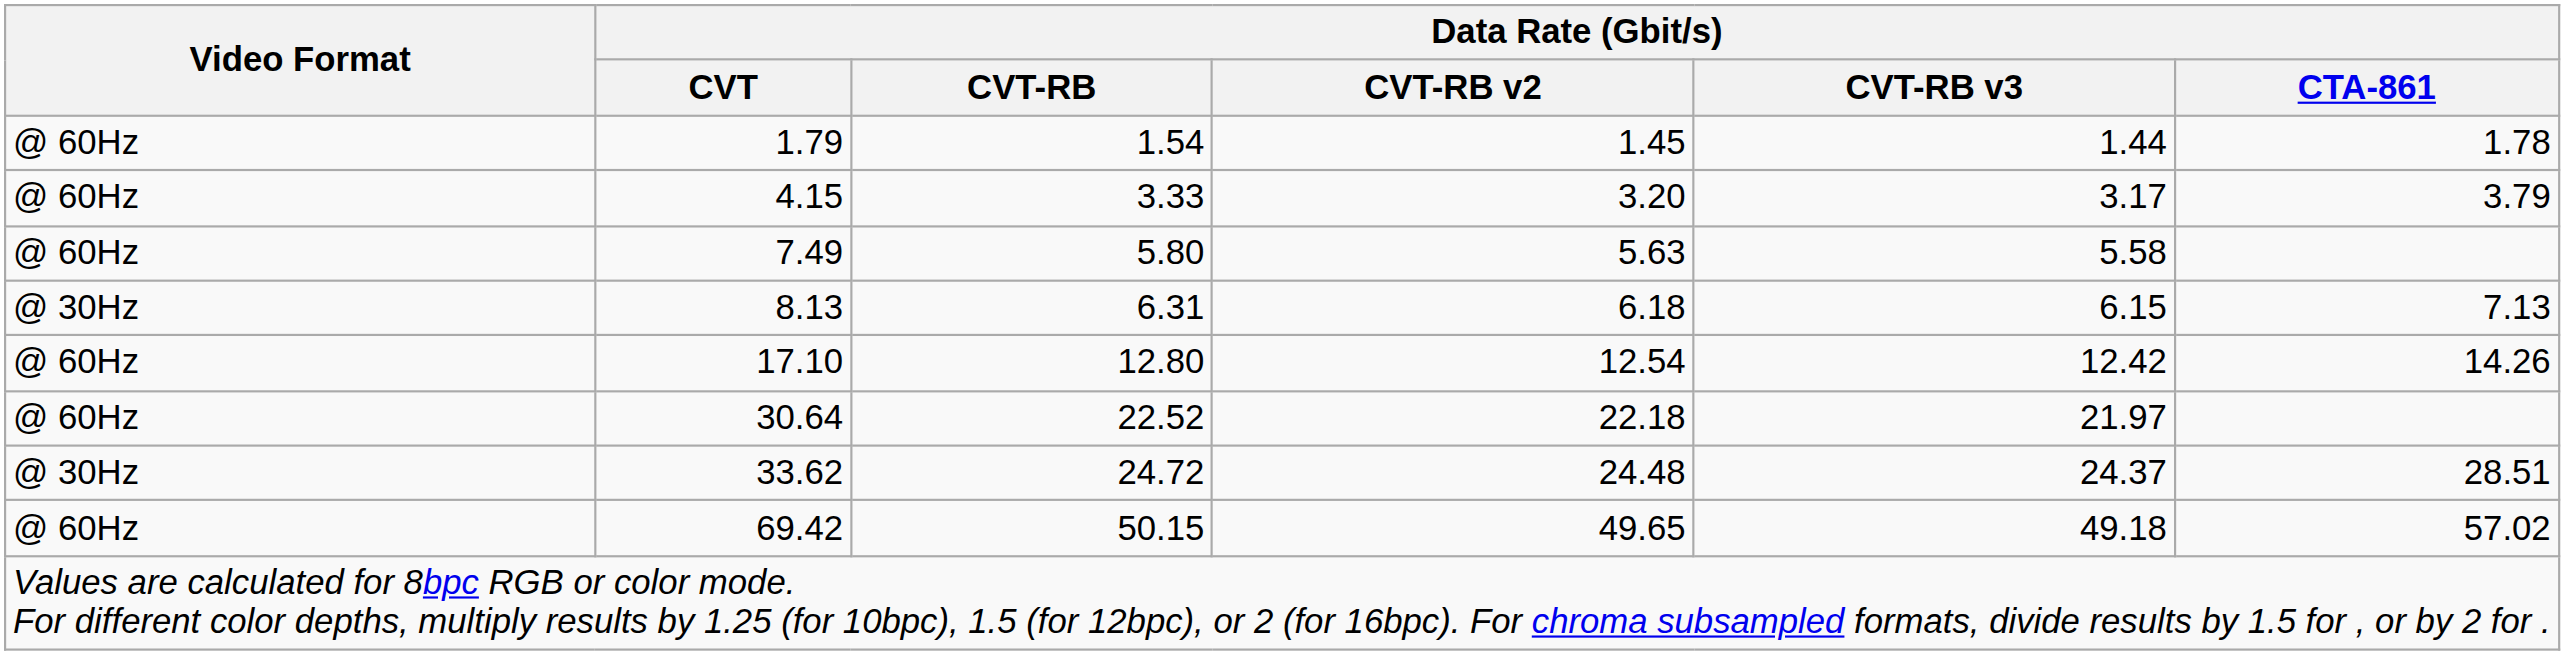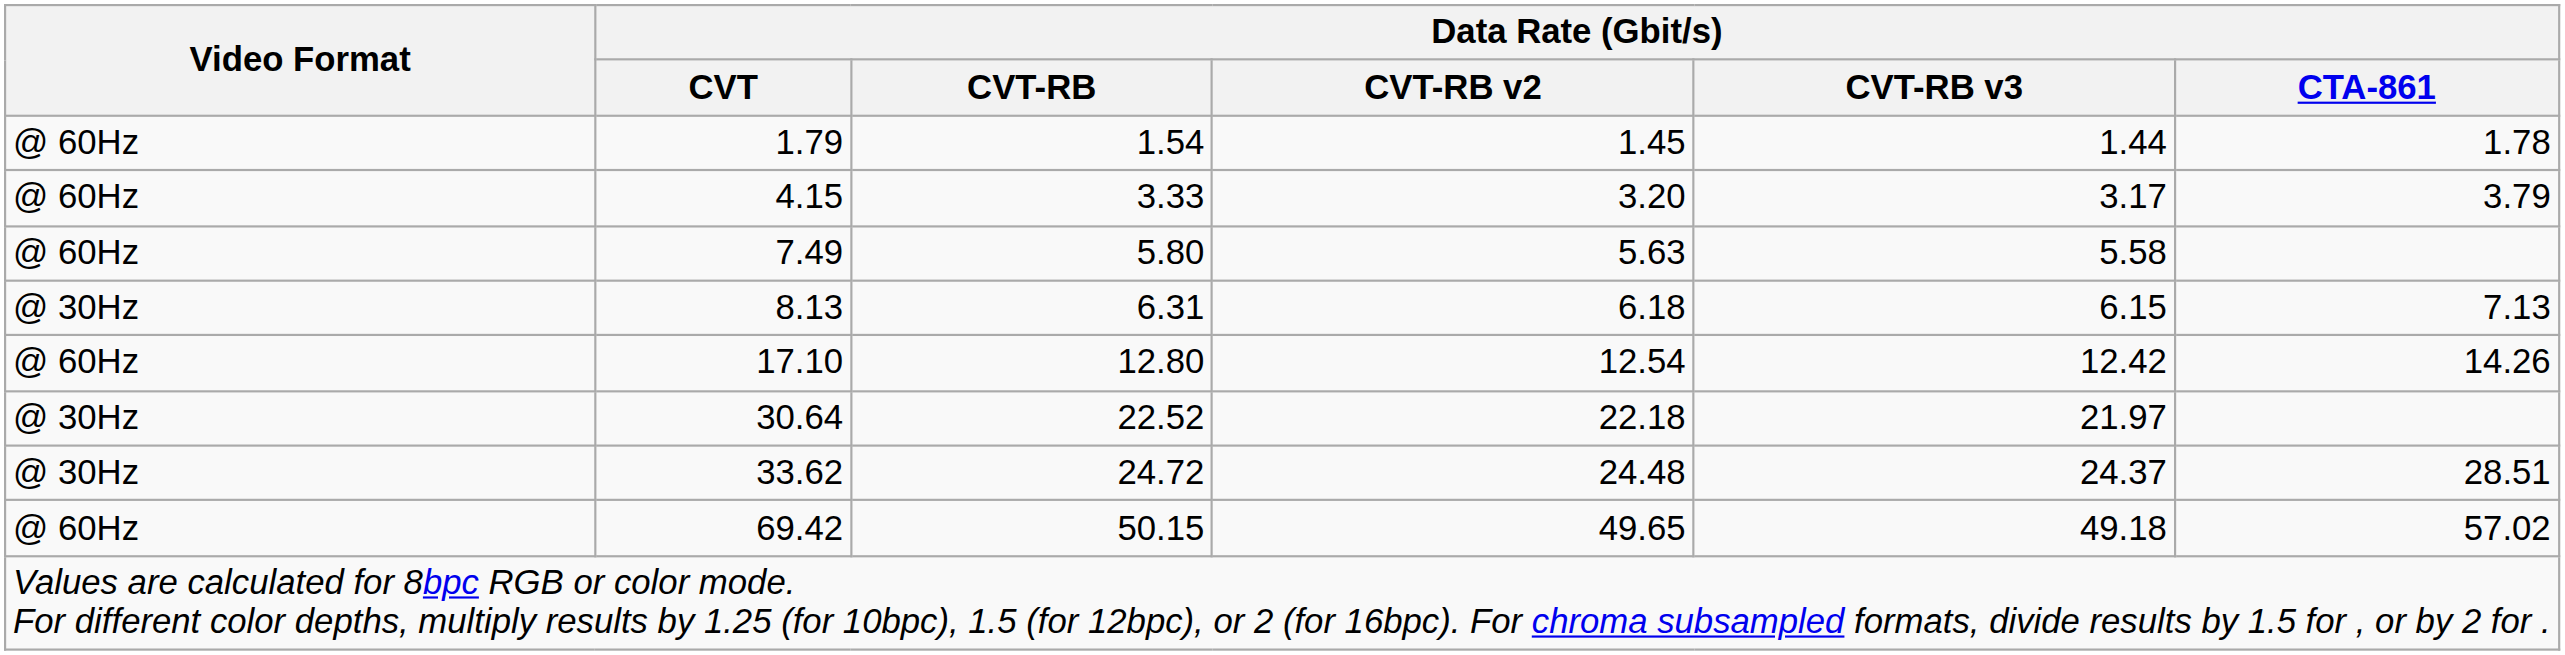30.64 | Video Format: @ 60Hz -> @ 30Hz
